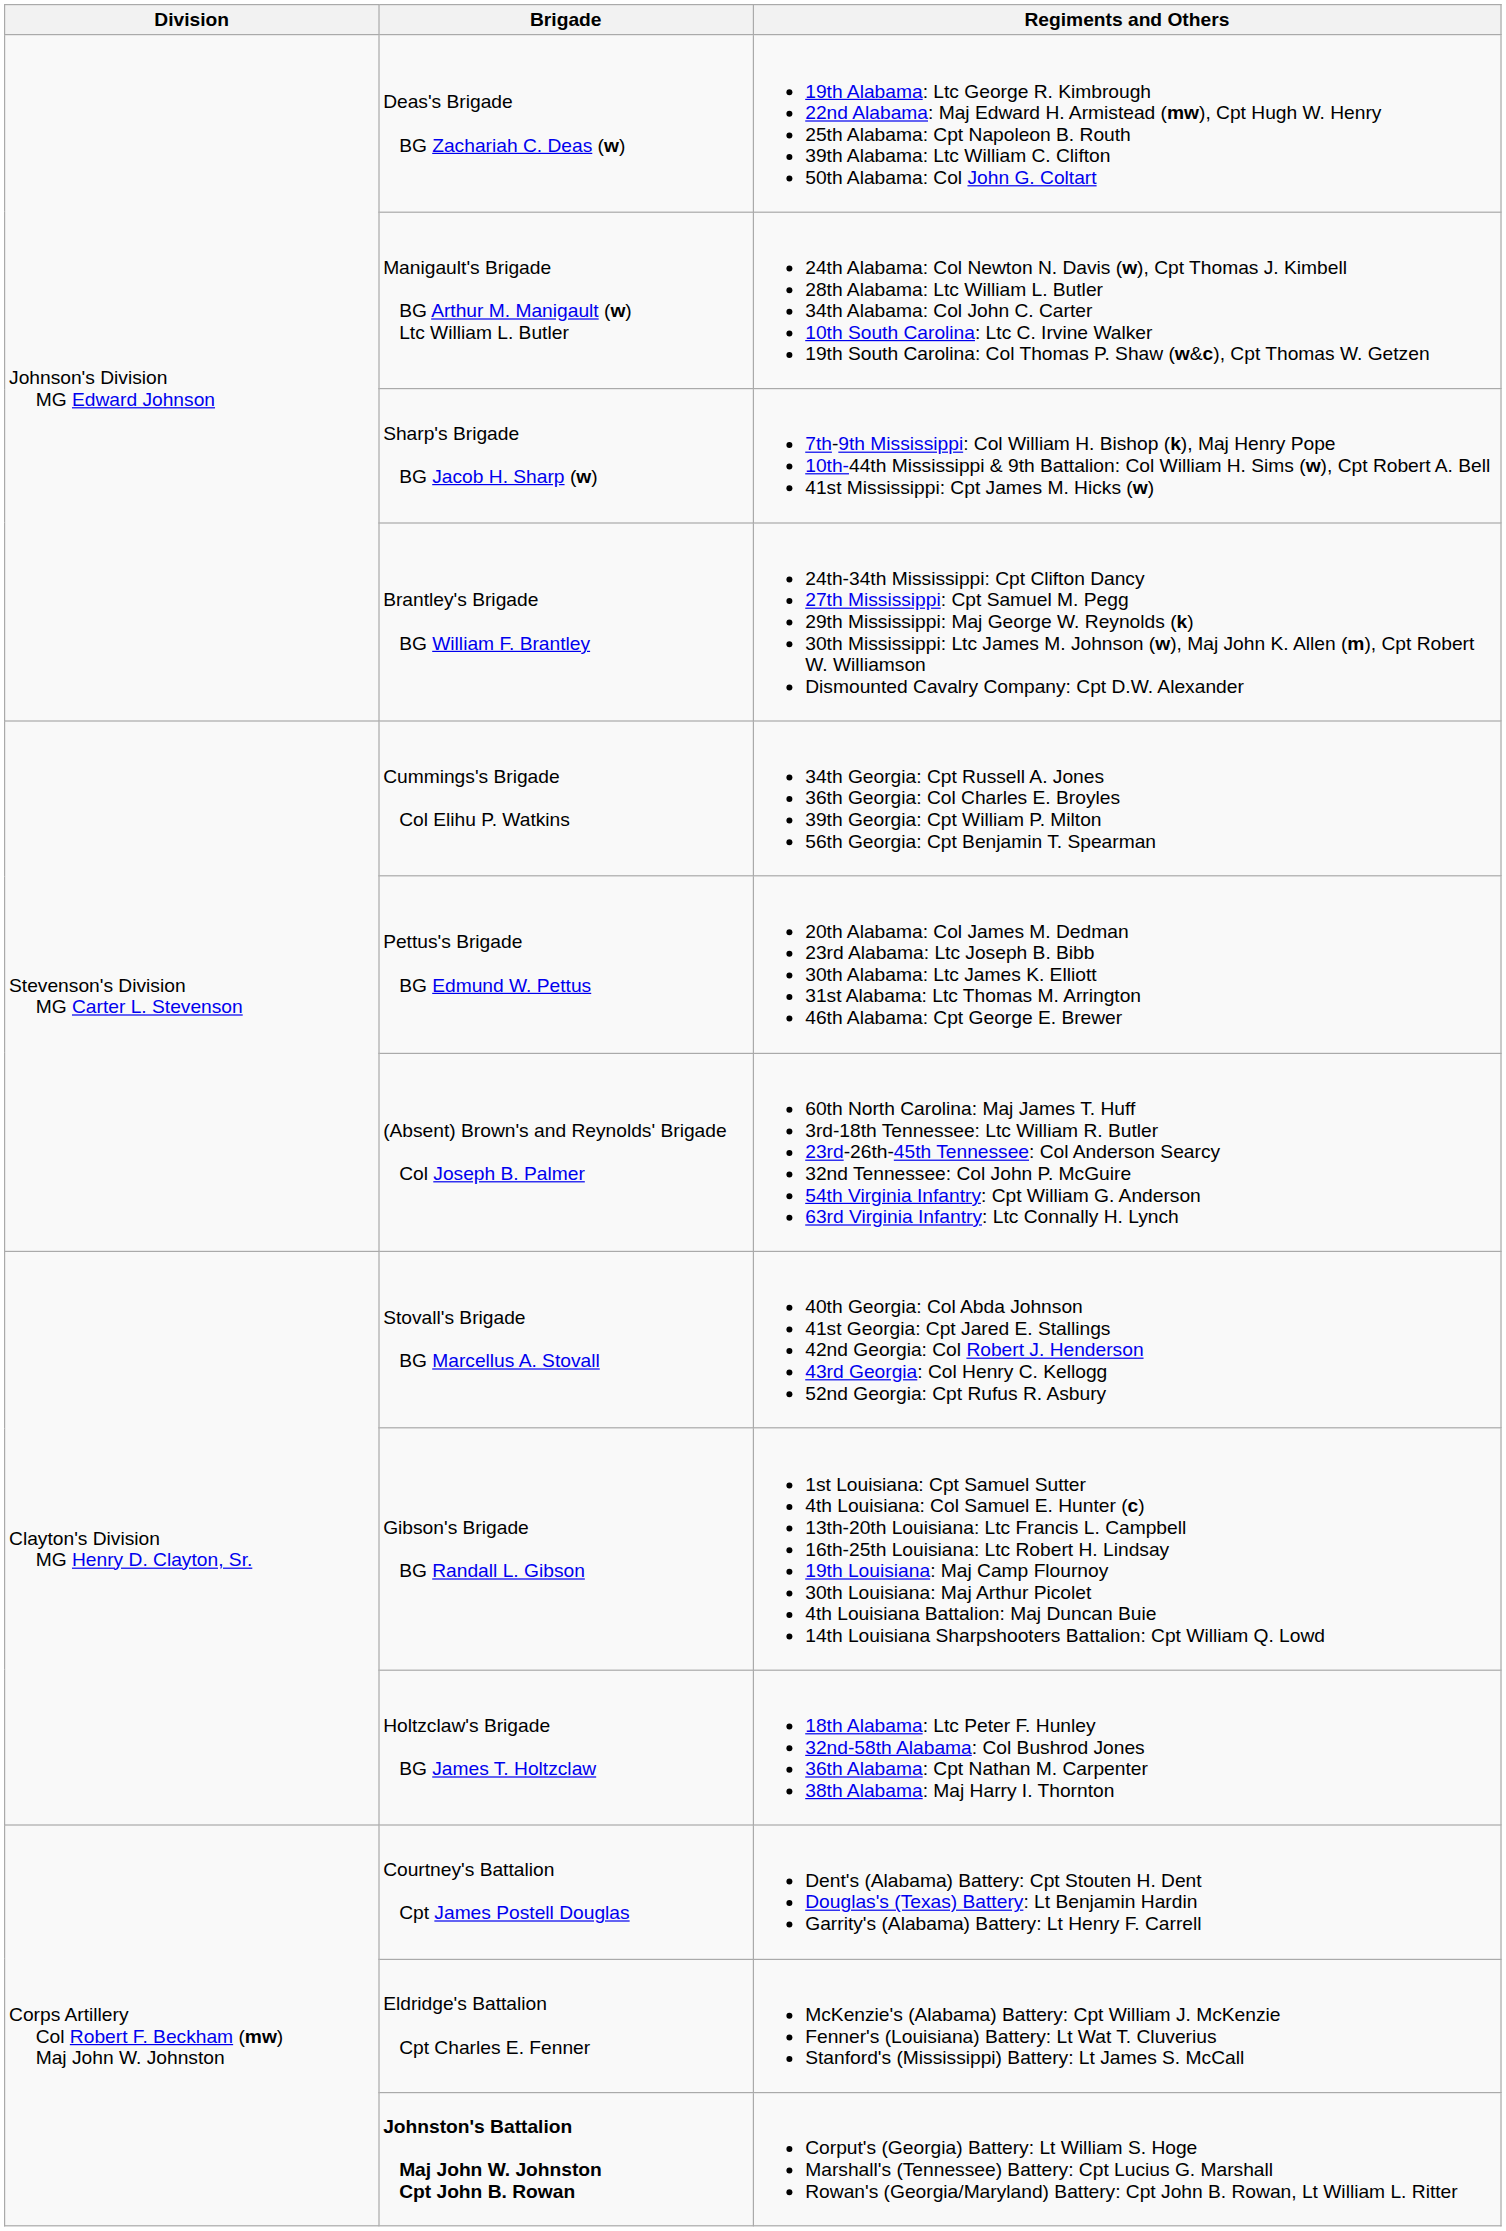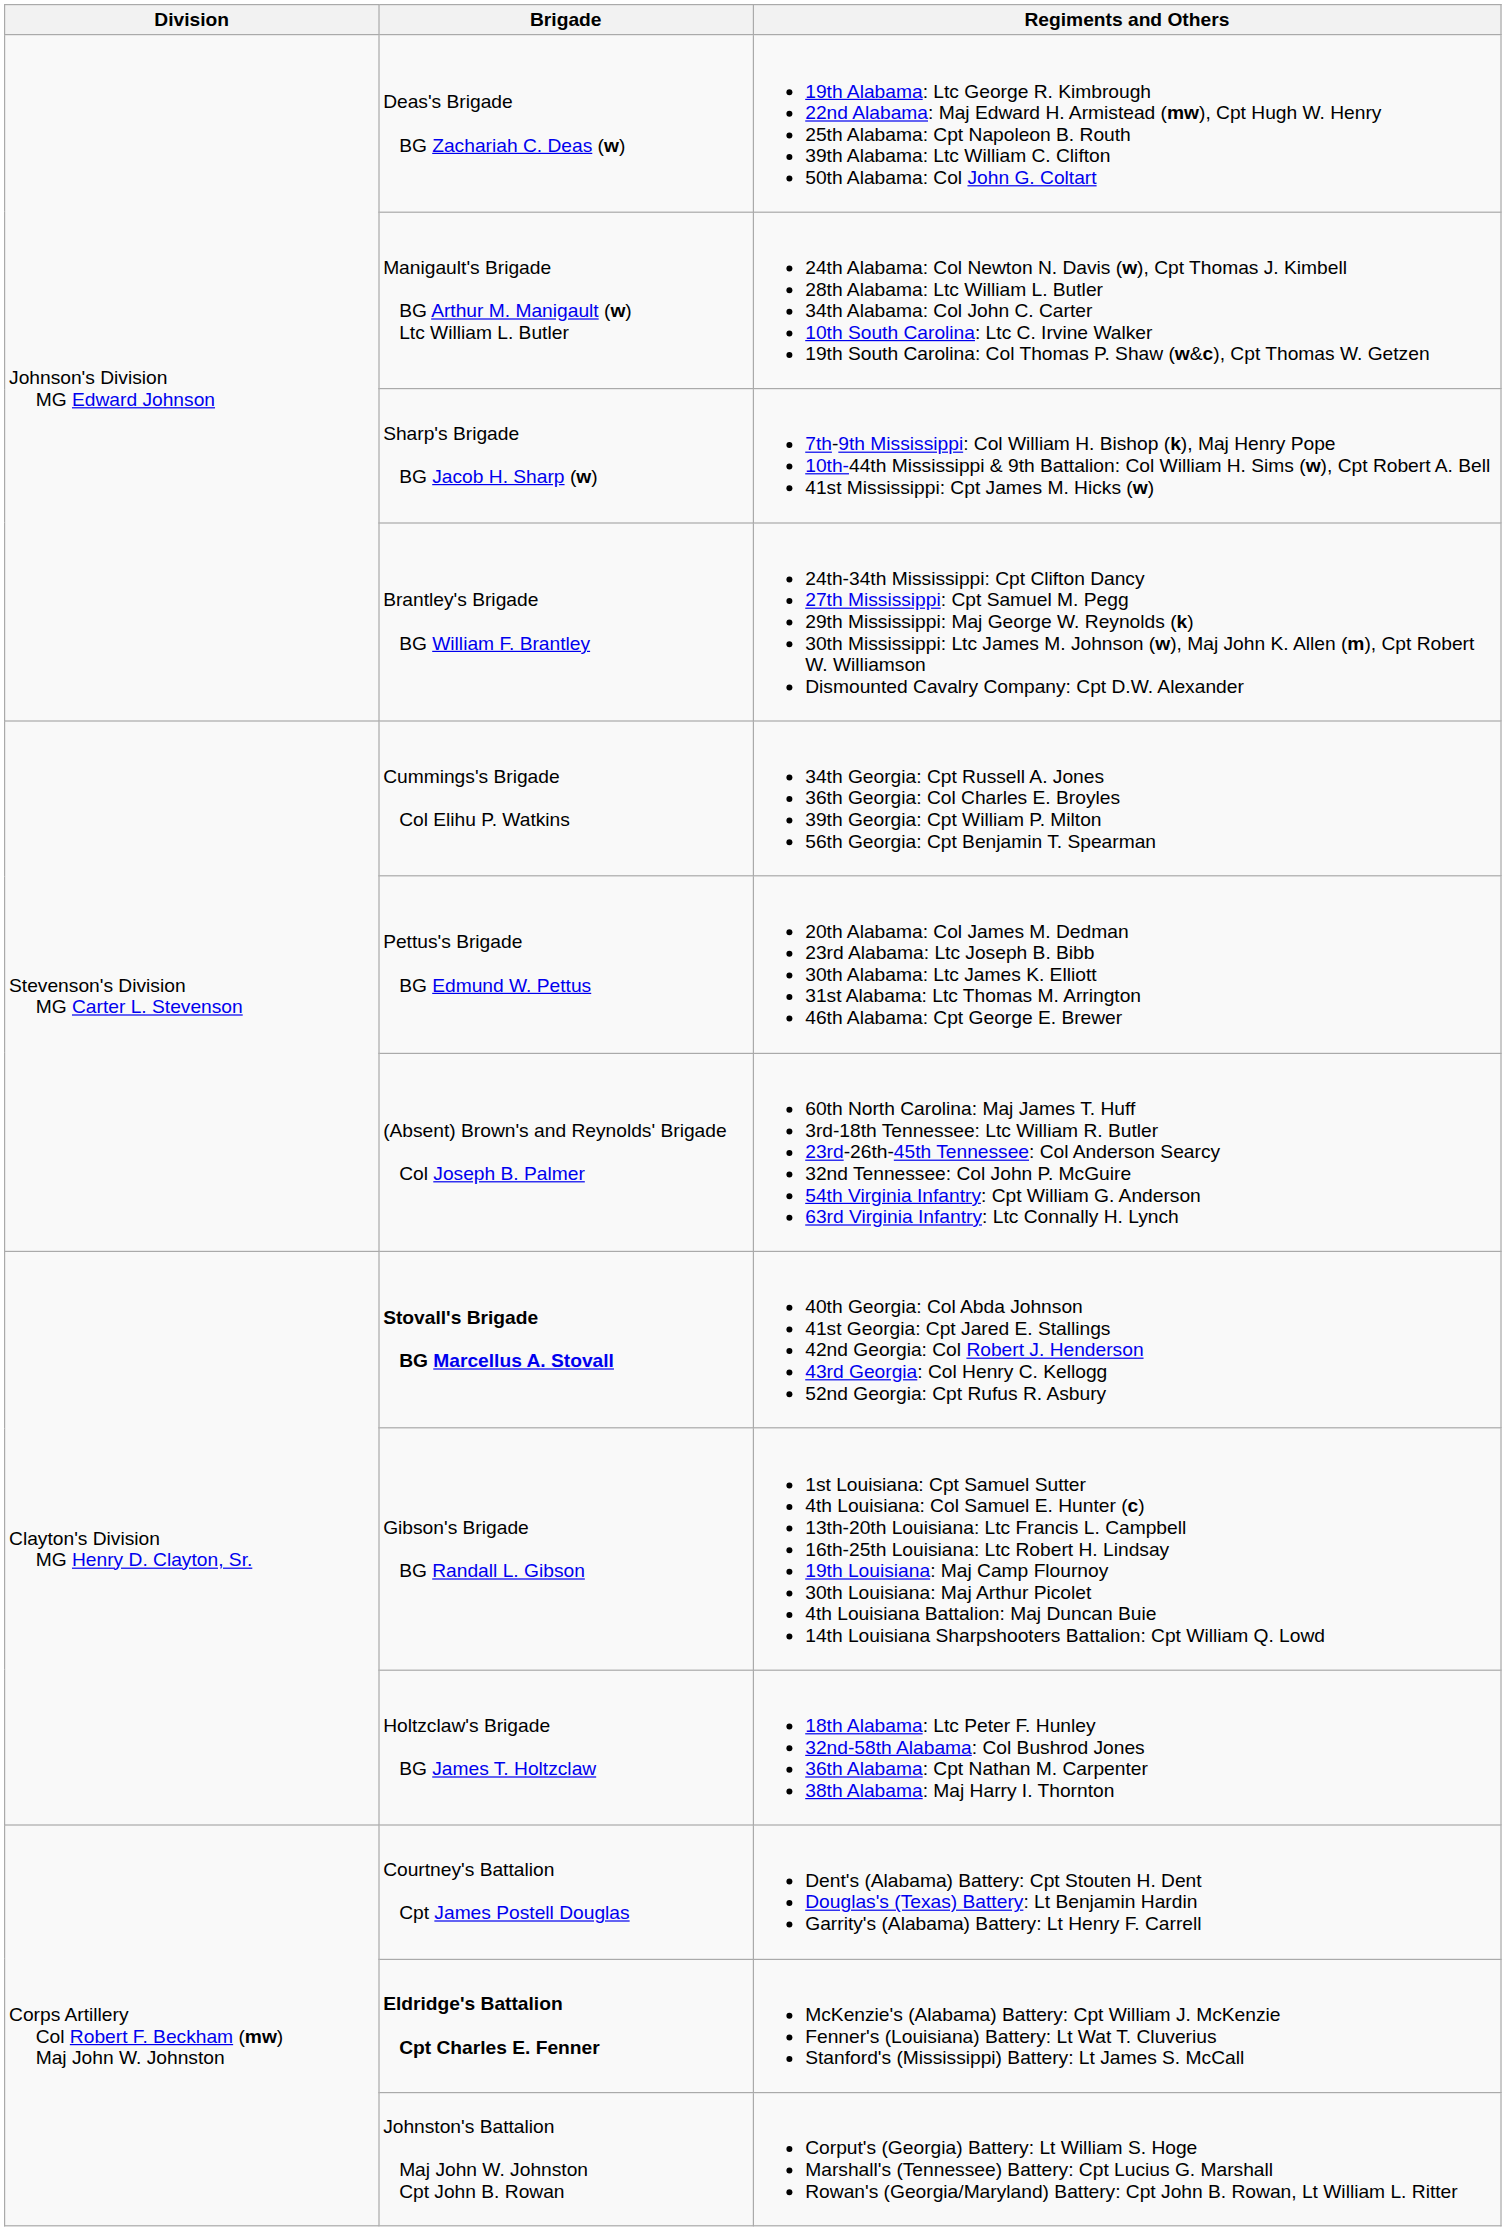Stovall's Brigade BG Marcellus A. Stovall | Brigade: normal -> bold
Eldridge's Battalion Cpt Charles E. Fenner | Brigade: normal -> bold
Johnston's Battalion Maj John W. Johnston Cpt John B. Rowan | Brigade: bold -> normal
